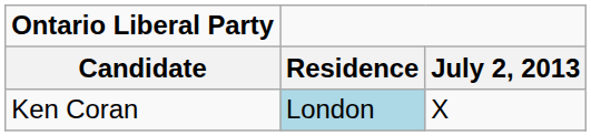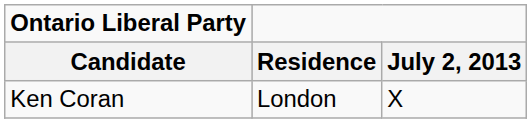Ken Coran | Residence: lightblue background -> no background
